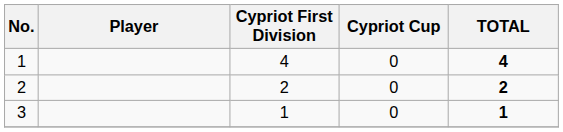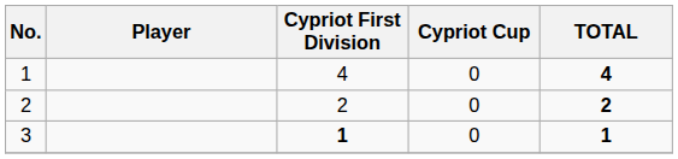3 | Cypriot First Division: normal -> bold
